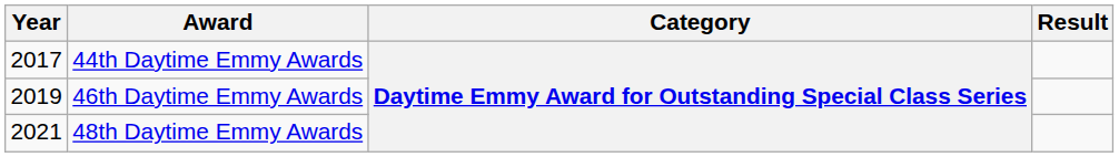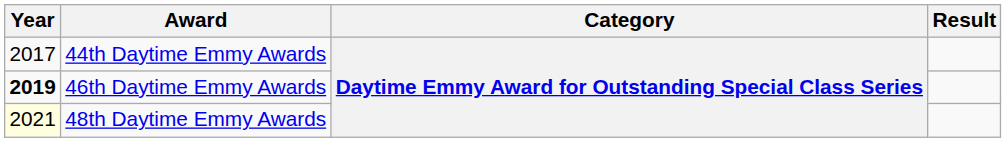46th Daytime Emmy Awards | Year: normal -> bold
48th Daytime Emmy Awards | Year: no background -> lightyellow background
